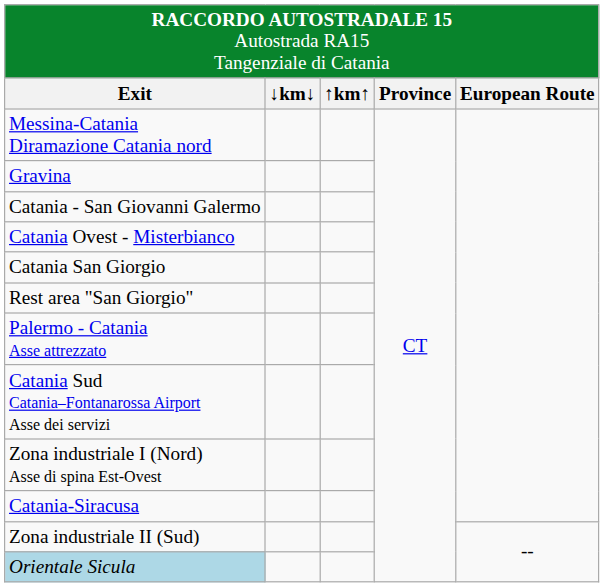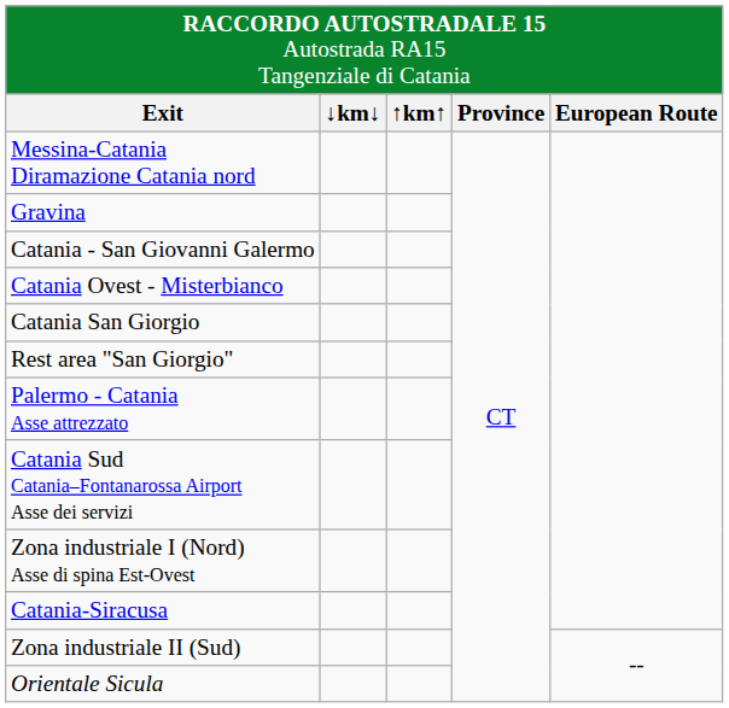Orientale Sicula | column 1: lightblue background -> no background
